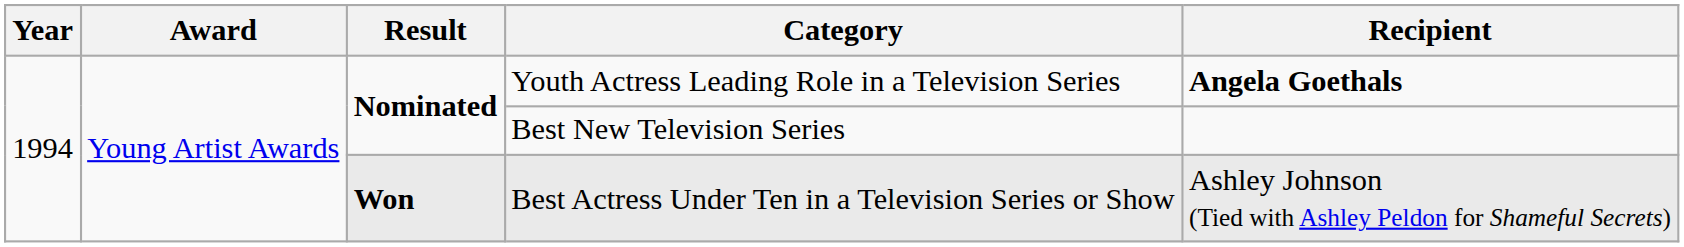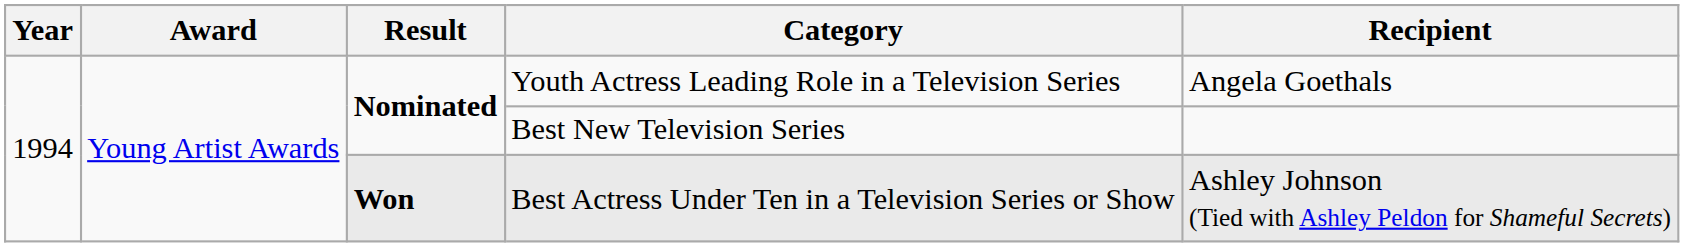Youth Actress Leading Role in a Television Series | Recipient: bold -> normal
